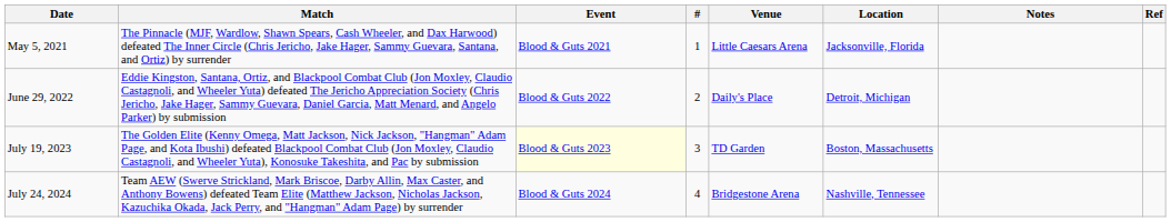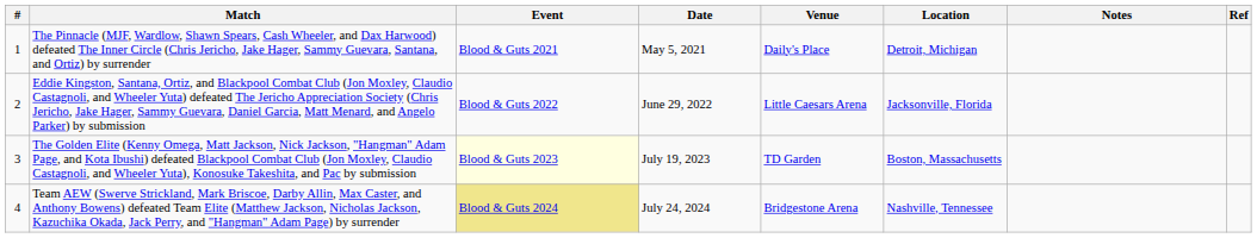columns swapped: # <-> Date
row 2 | Venue: Little Caesars Arena -> Daily's Place
row 2 | Location: Jacksonville, Florida -> Detroit, Michigan
row 3 | Venue: Daily's Place -> Little Caesars Arena
row 3 | Location: Detroit, Michigan -> Jacksonville, Florida
row 5 | Event: no background -> khaki background
